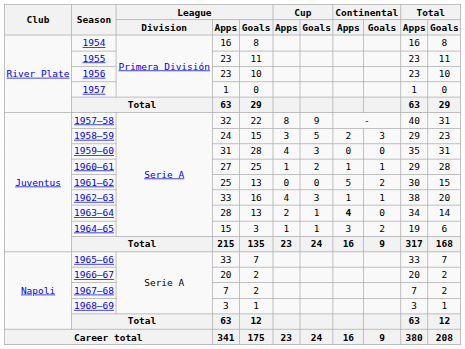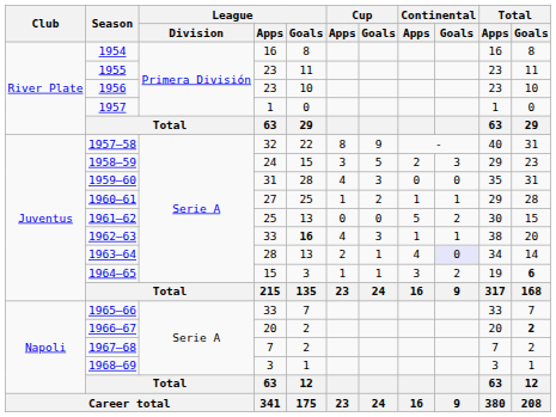1962–63 | League / Goals: normal -> bold
1963–64 | Continental / Apps: bold -> normal
1963–64 | Continental / Goals: no background -> lavender background
1964–65 | Total / Goals: normal -> bold
1966–67 | Total / Goals: normal -> bold
